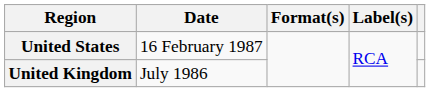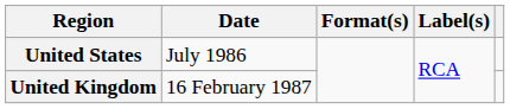United States | Date: 16 February 1987 -> July 1986
United Kingdom | Date: July 1986 -> 16 February 1987
